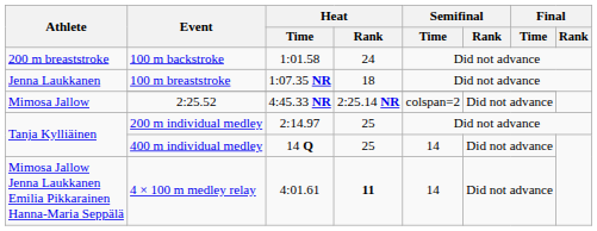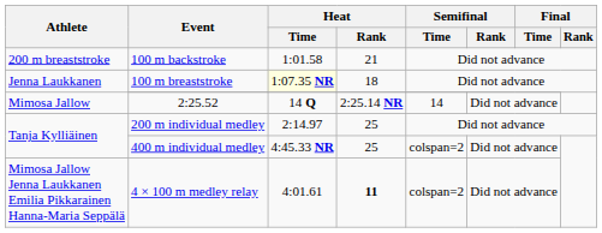100 m backstroke | Heat / Rank: 24 -> 21
100 m breaststroke | Heat / Time: no background -> lightyellow background
2:25.52 | Heat / Time: 4:45.33 NR -> 14 Q
2:25.52 | Semifinal / Time: colspan=2 -> 14
400 m individual medley | Heat / Time: 14 Q -> 4:45.33 NR
400 m individual medley | Semifinal / Time: 14 -> colspan=2
4 × 100 m medley relay | Semifinal / Time: 14 -> colspan=2
